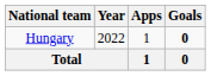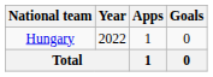Hungary | Goals: bold -> normal
